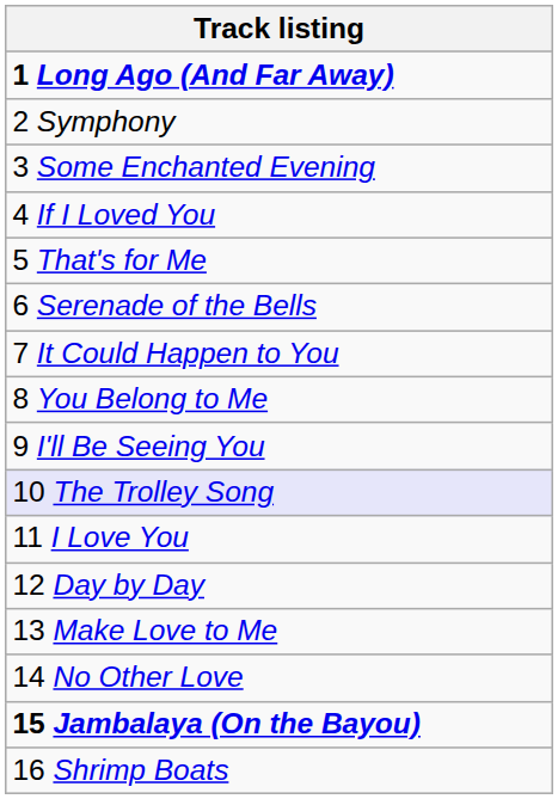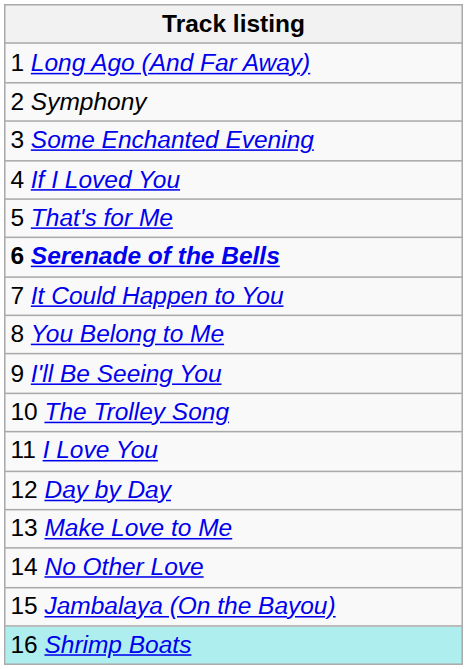row 2 | column 1: bold -> normal
row 7 | column 1: normal -> bold
row 11 | column 1: lavender background -> no background
row 16 | column 1: bold -> normal
row 17 | column 1: no background -> paleturquoise background
